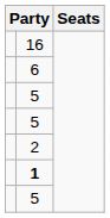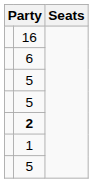2 | column 2: normal -> bold
1 | column 2: bold -> normal
